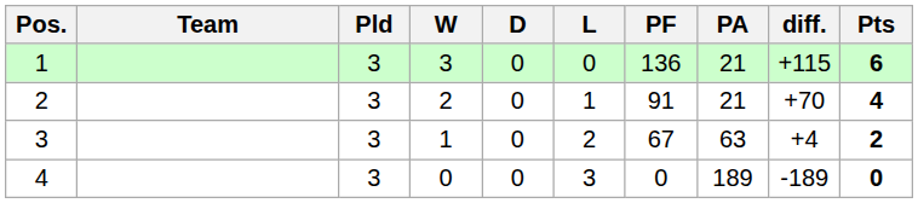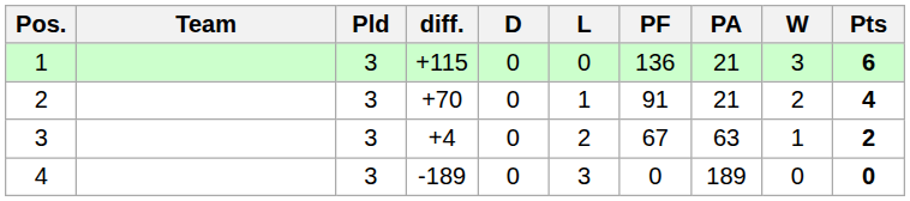columns swapped: W <-> diff.
